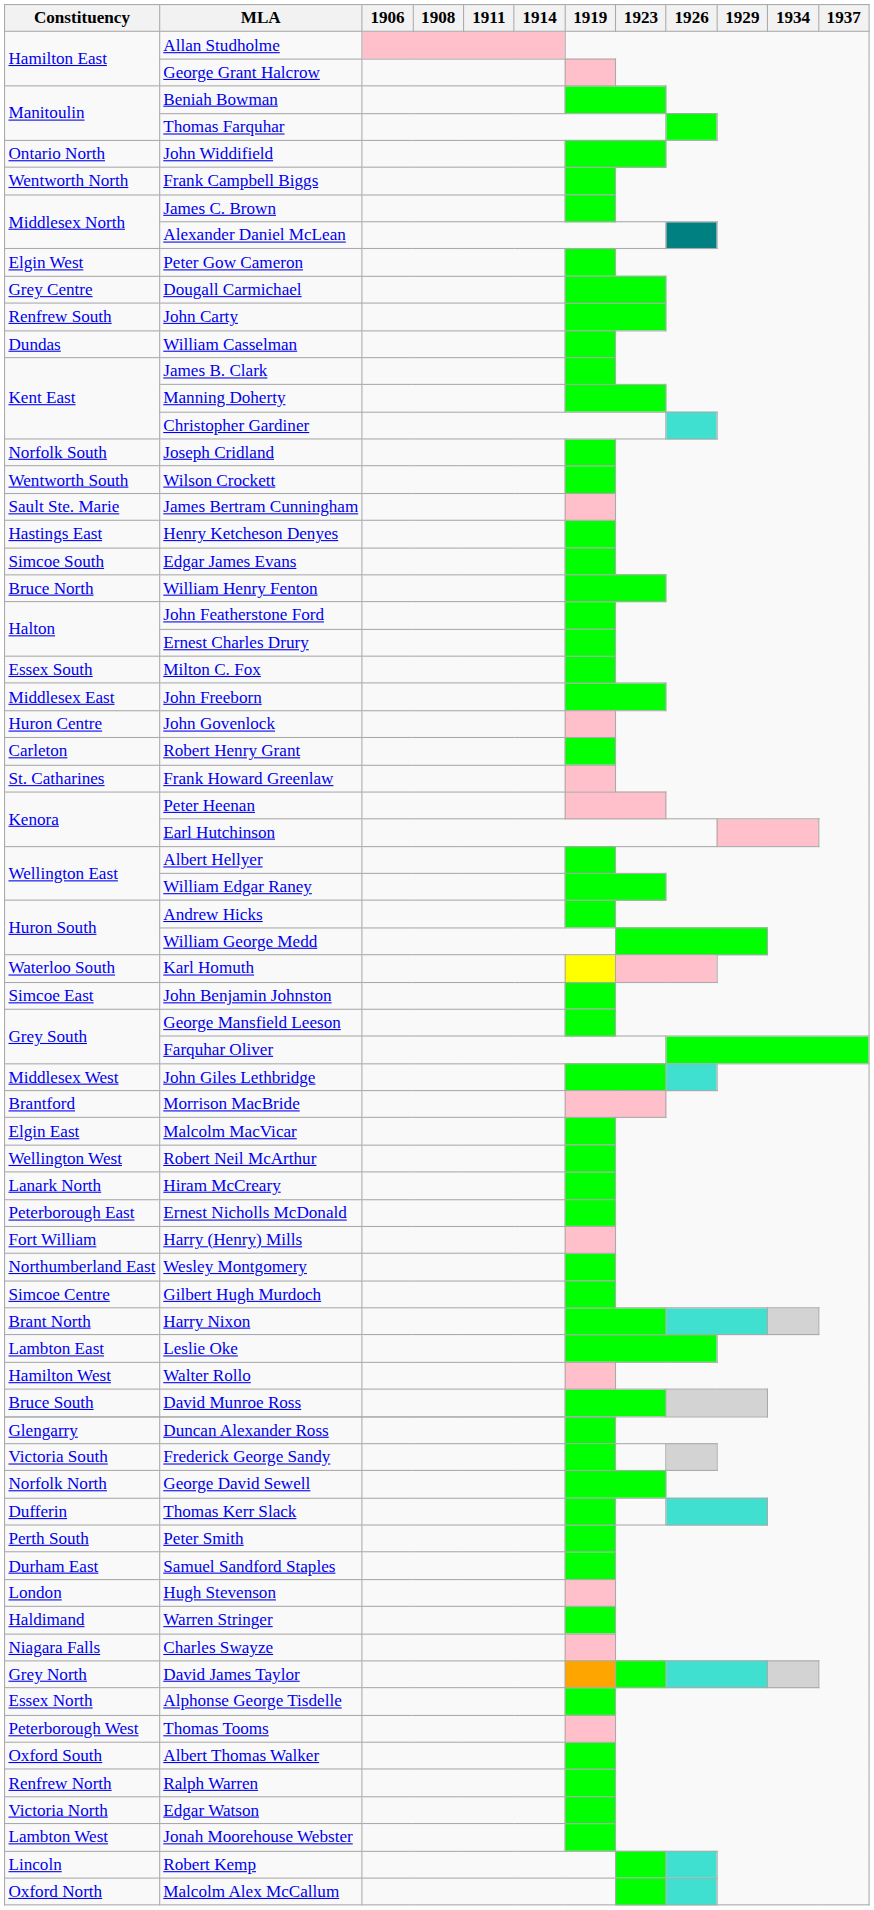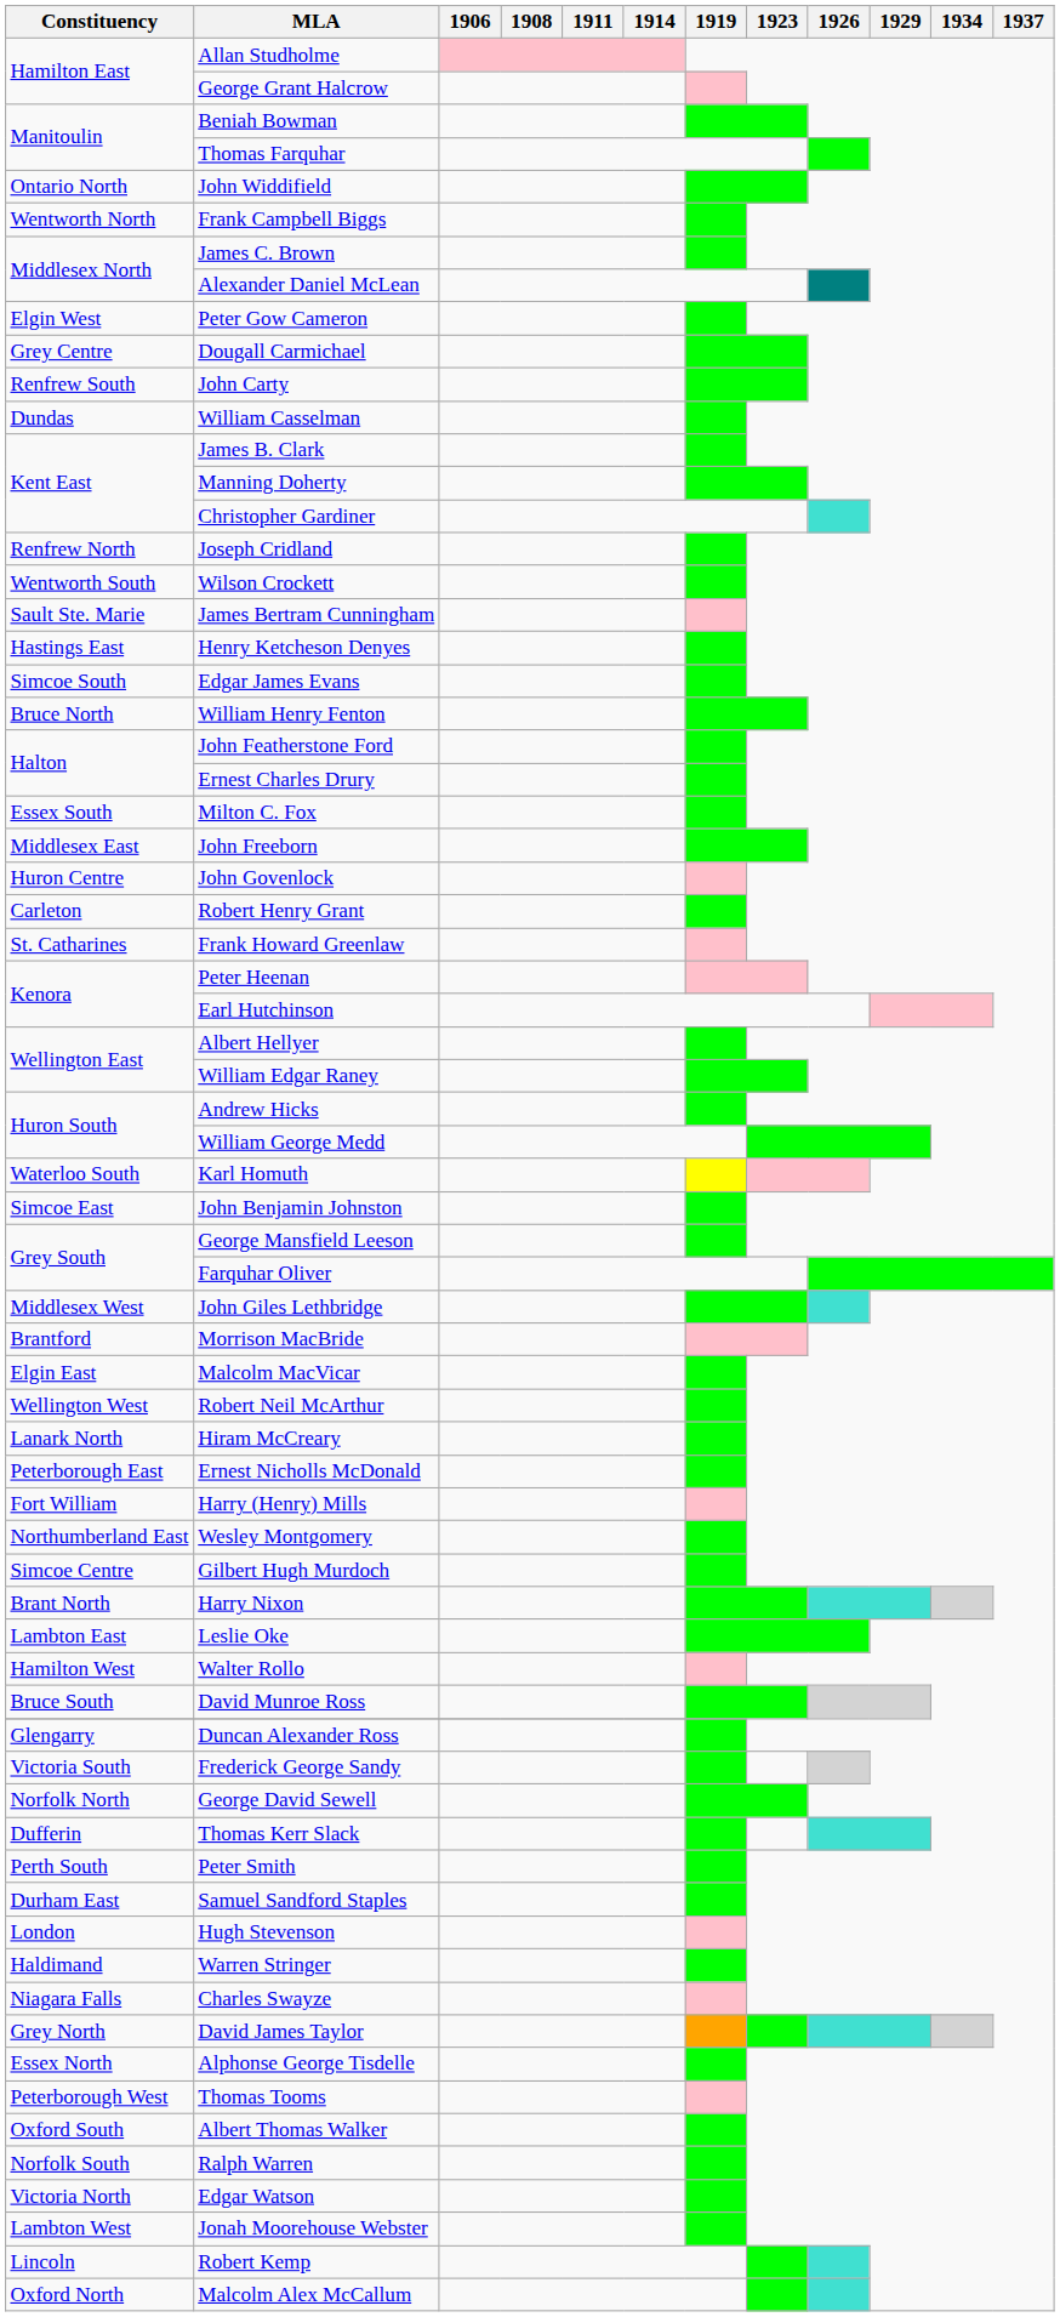Joseph Cridland | Constituency: Norfolk South -> Renfrew North
Ralph Warren | Constituency: Renfrew North -> Norfolk South
